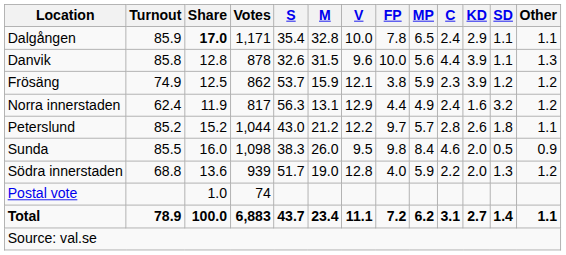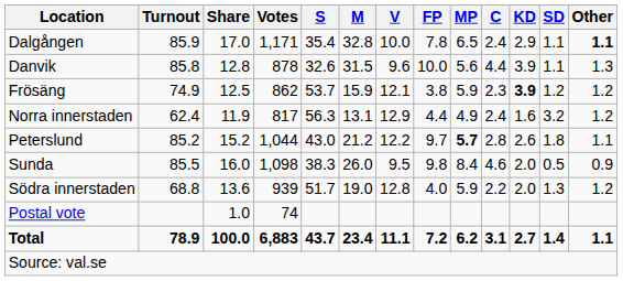Dalgången | Share: bold -> normal
Dalgången | Other: normal -> bold
Frösäng | KD: normal -> bold
Peterslund | MP: normal -> bold
